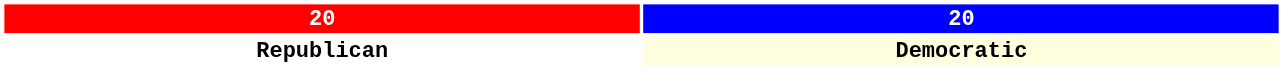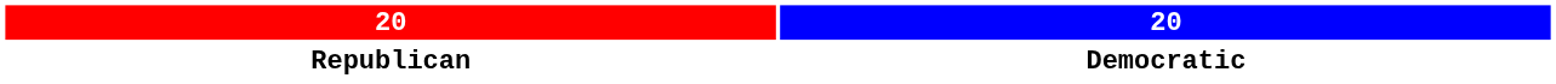Republican | column 2: lightyellow background -> no background
